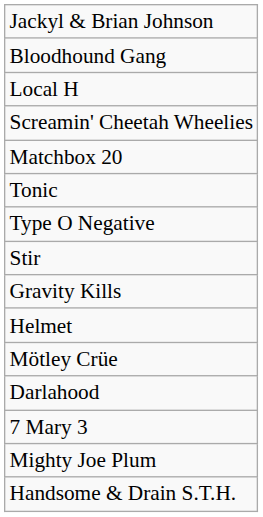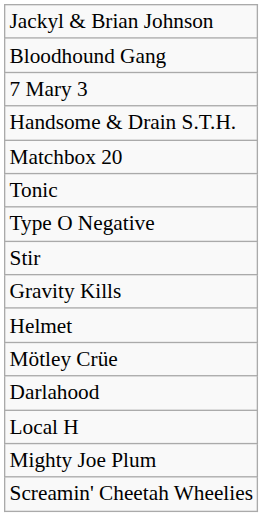row 3 | column 1: Local H -> 7 Mary 3
row 4 | column 1: Screamin' Cheetah Wheelies -> Handsome & Drain S.T.H.
row 13 | column 1: 7 Mary 3 -> Local H
row 15 | column 1: Handsome & Drain S.T.H. -> Screamin' Cheetah Wheelies
